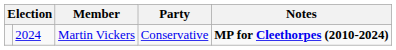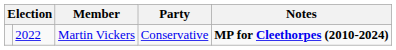Martin Vickers | column 2: 2024 -> 2022
